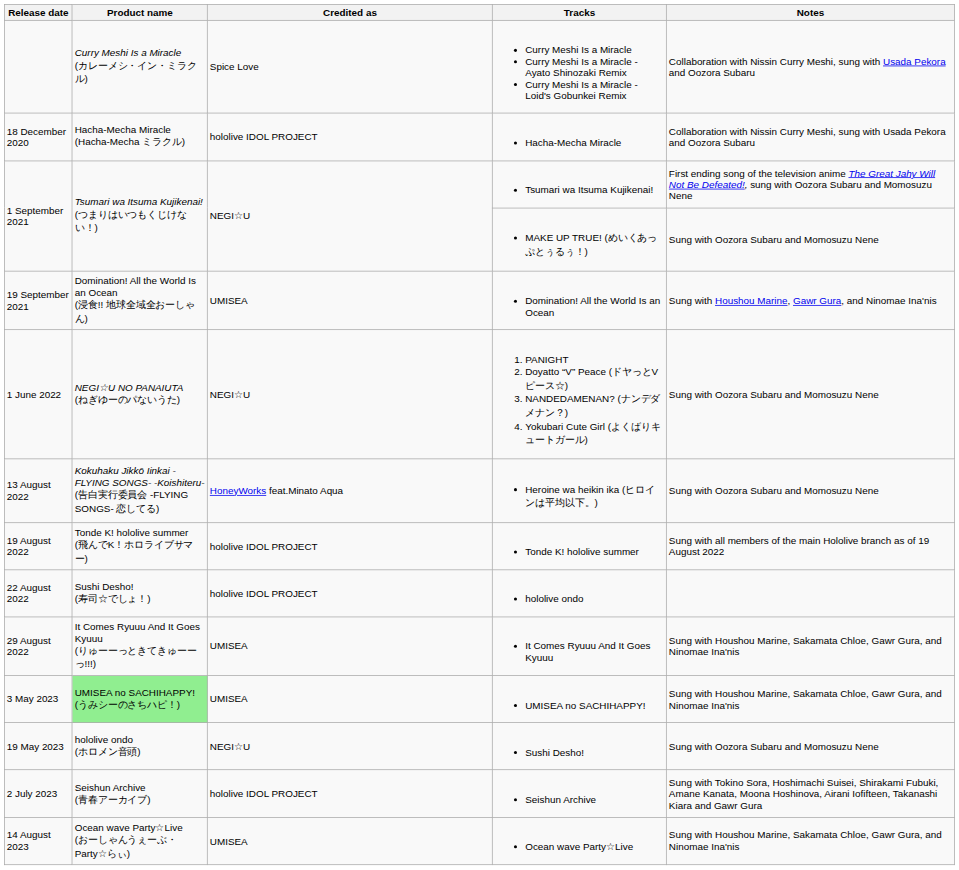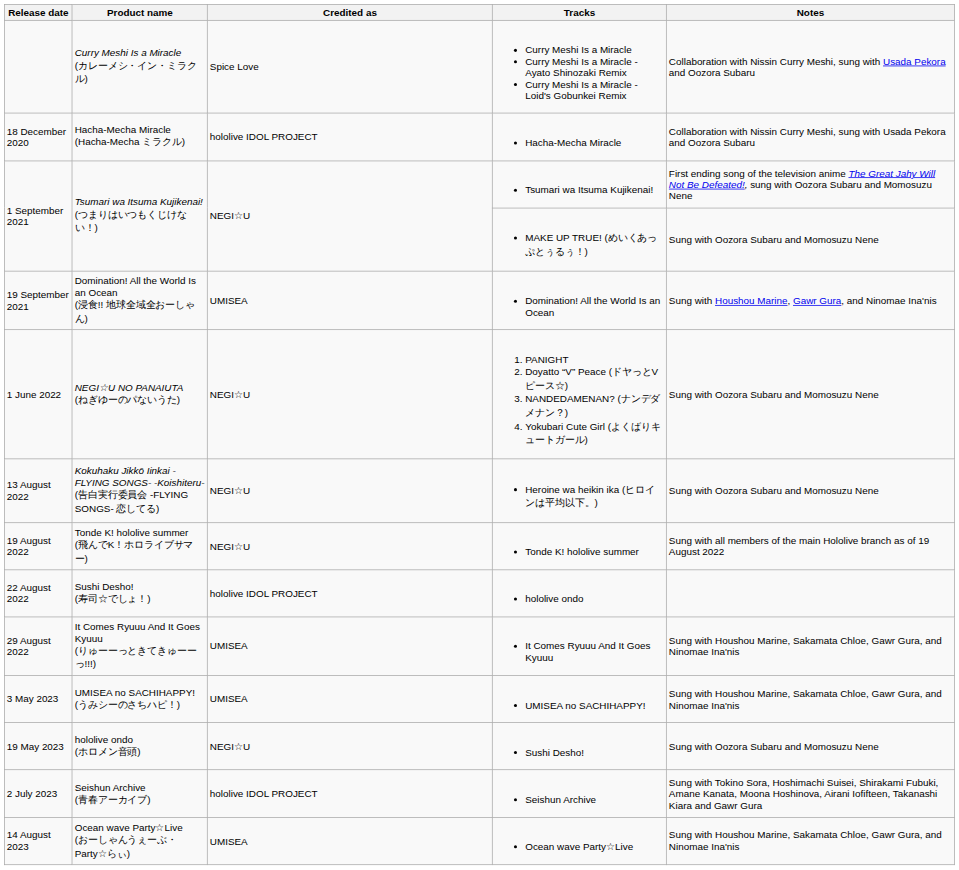Heroine wa heikin ika (ヒロインは平均以下。) | Credited as: HoneyWorks feat.Minato Aqua -> NEGI☆U
Tonde K! hololive summer | Credited as: hololive IDOL PROJECT -> NEGI☆U
UMISEA no SACHIHAPPY! | Product name: lightgreen background -> no background
